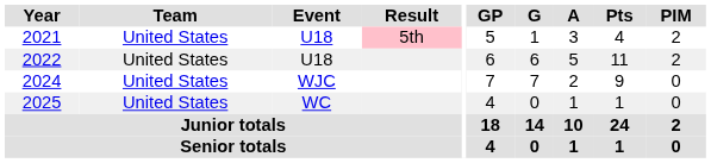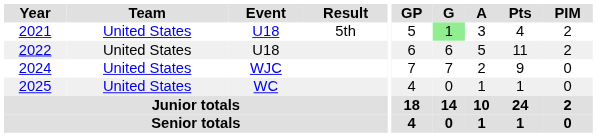2021 | Result: pink background -> no background
2021 | G: no background -> lightgreen background
